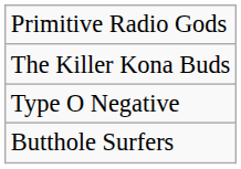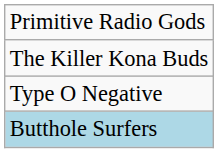row 4 | column 1: no background -> lightblue background
